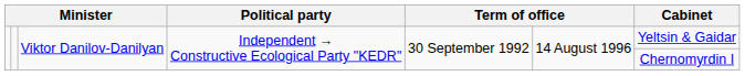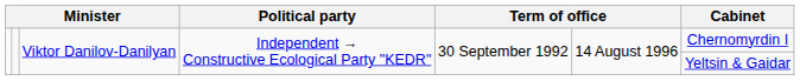row 2 | Cabinet: Yeltsin & Gaidar -> Chernomyrdin I
row 3 | Cabinet: Chernomyrdin I -> Yeltsin & Gaidar
